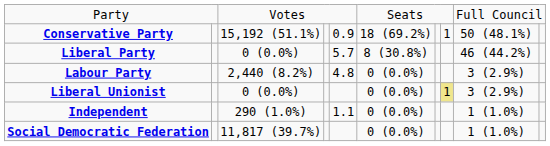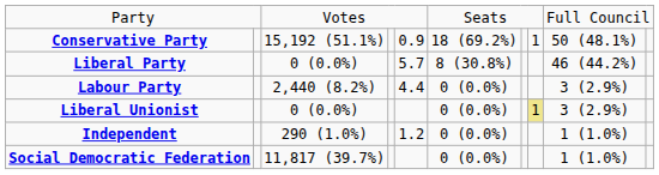Labour Party | column 5: 4.8 -> 4.4
Independent | column 5: 1.1 -> 1.2
